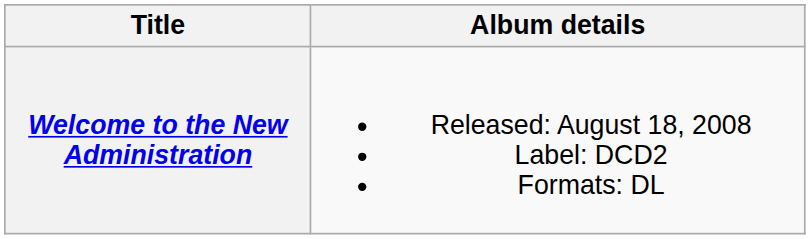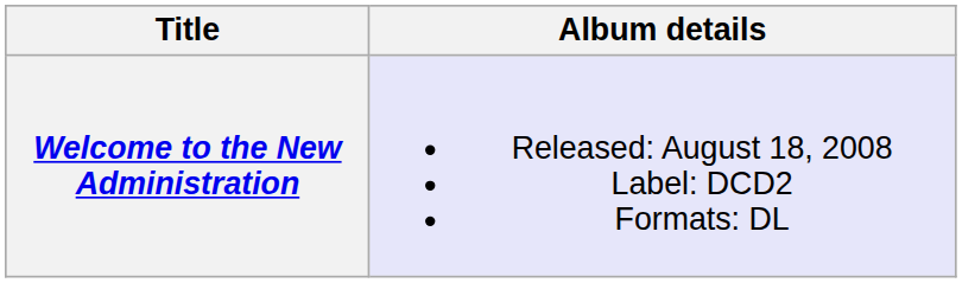Welcome to the New Administration | Album details: no background -> lavender background
